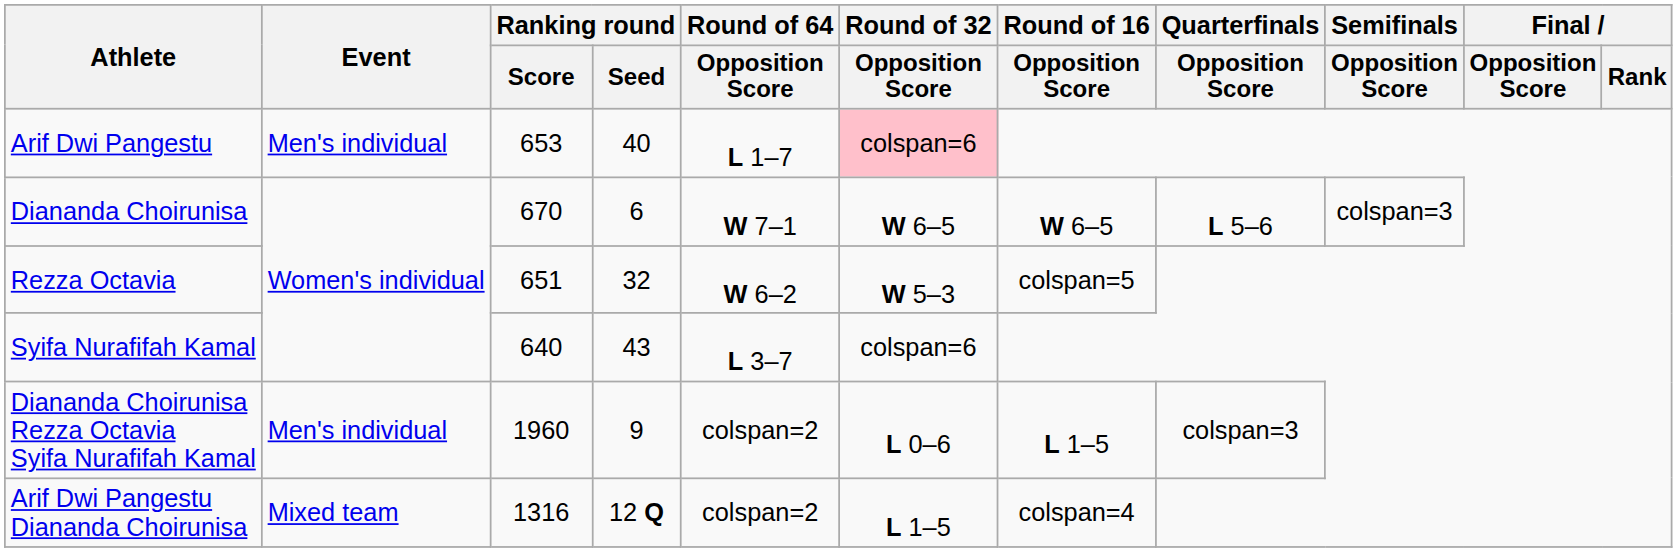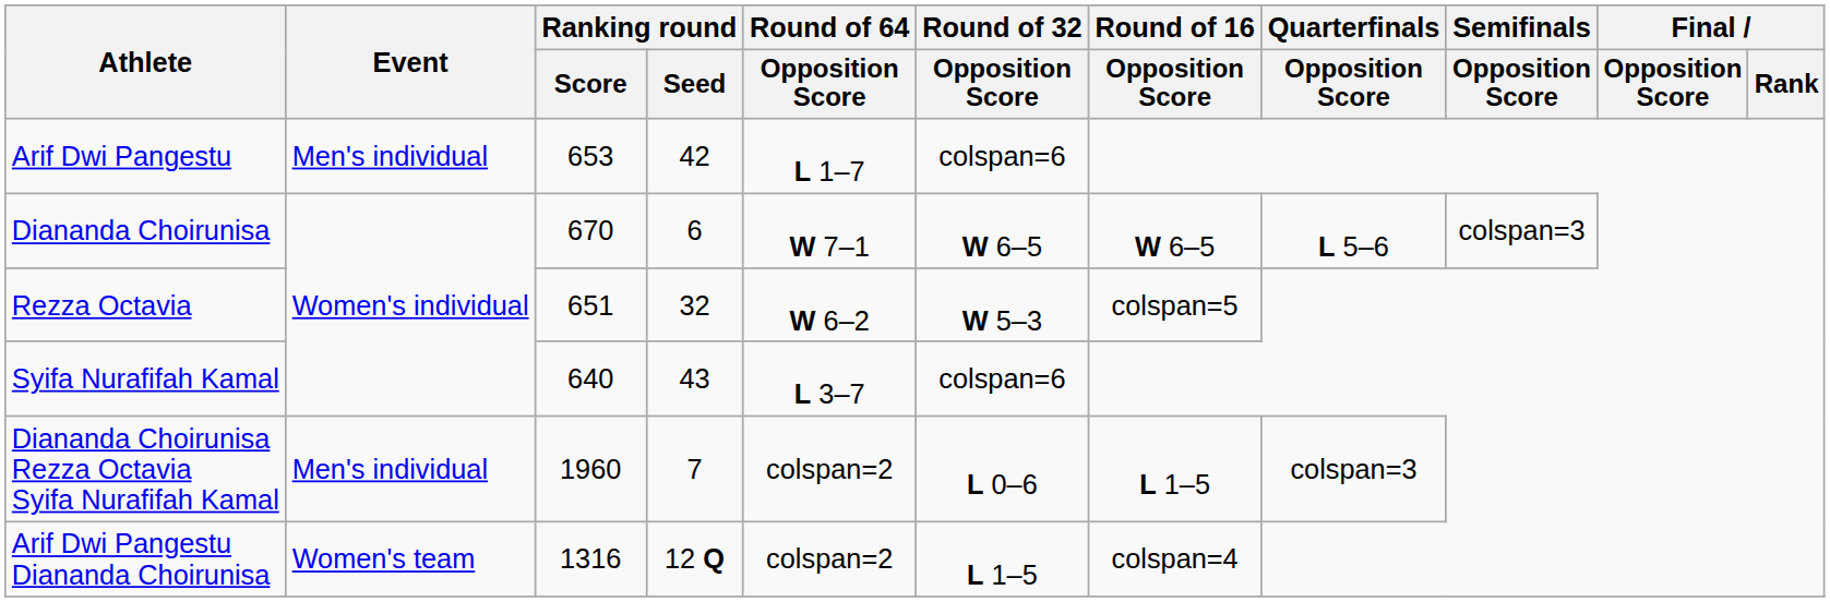Arif Dwi Pangestu | Ranking round / Seed: 40 -> 42
Arif Dwi Pangestu | Round of 32 / Opposition Score: pink background -> no background
Diananda Choirunisa Rezza Octavia Syifa Nurafifah Kamal | Ranking round / Seed: 9 -> 7
Arif Dwi Pangestu Diananda Choirunisa | Event: Mixed team -> Women's team
